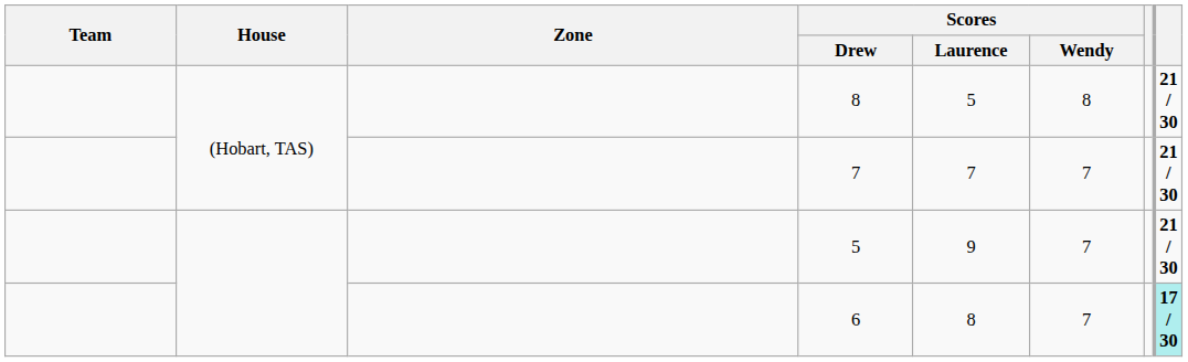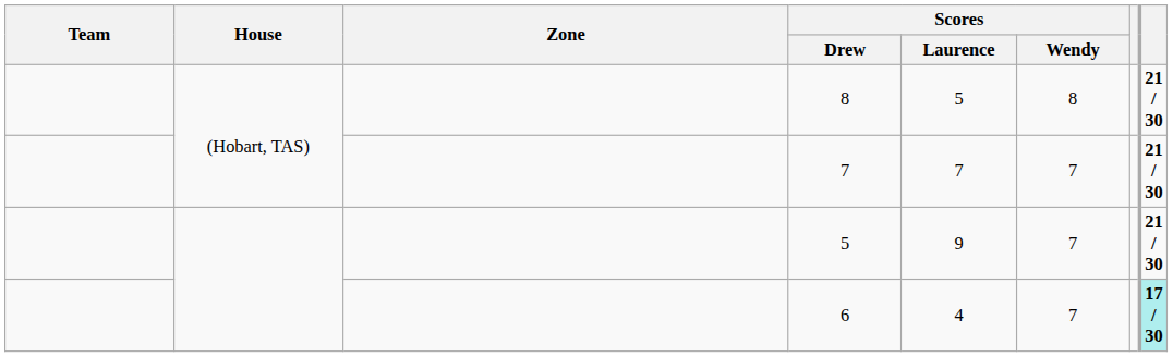6 | Scores / Laurence: 8 -> 4
